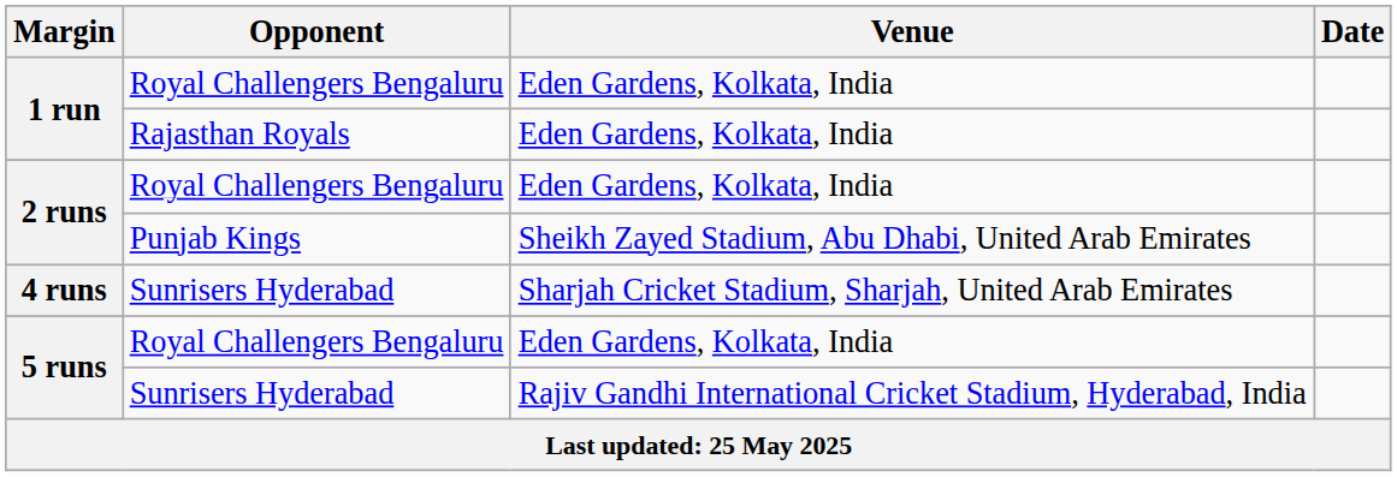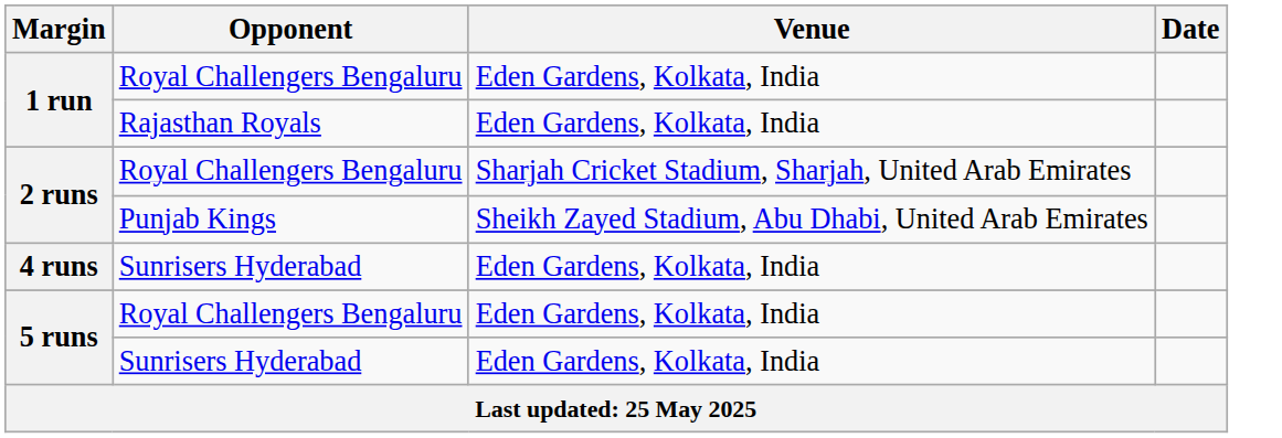2 runs / Royal Challengers Bengaluru | Venue: Eden Gardens, Kolkata, India -> Sharjah Cricket Stadium, Sharjah, United Arab Emirates
4 runs | Venue: Sharjah Cricket Stadium, Sharjah, United Arab Emirates -> Eden Gardens, Kolkata, India
5 runs / Sunrisers Hyderabad | Venue: Rajiv Gandhi International Cricket Stadium, Hyderabad, India -> Eden Gardens, Kolkata, India
